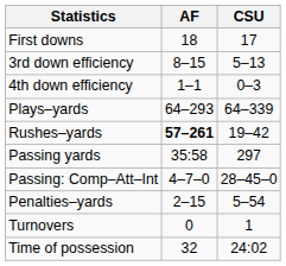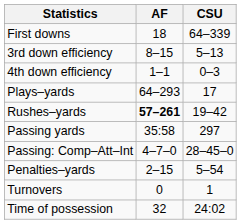First downs | CSU: 17 -> 64–339
Plays–yards | CSU: 64–339 -> 17
